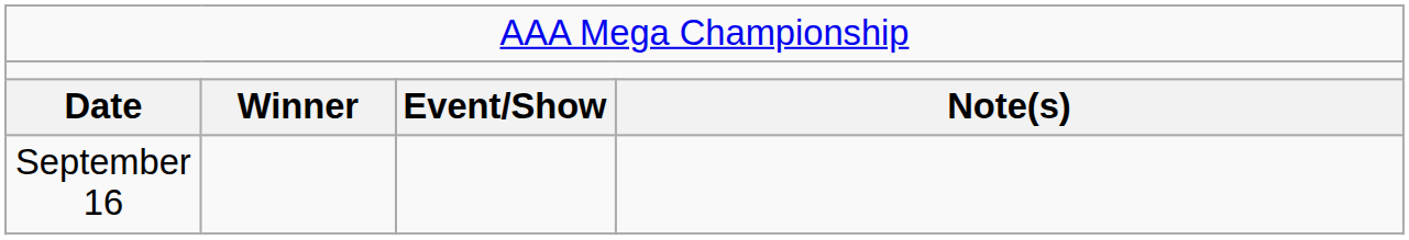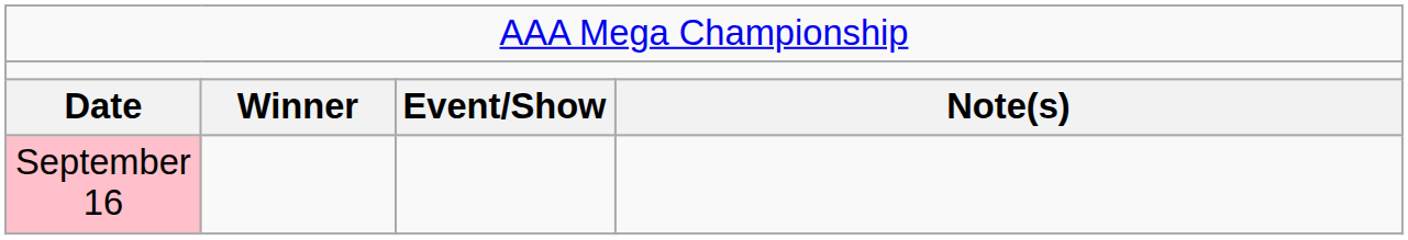September 16 | column 1: no background -> pink background
